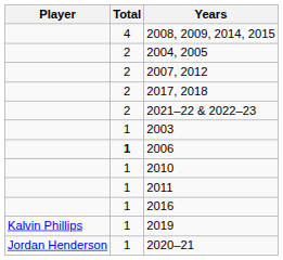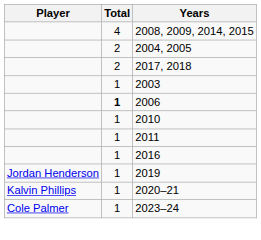- row: 2 | 2007, 2012
- row: 2 | 2021–22 & 2022–23
2019 | Player: Kalvin Phillips -> Jordan Henderson
2020–21 | Player: Jordan Henderson -> Kalvin Phillips
+ row: Cole Palmer | 1 | 2023–24
